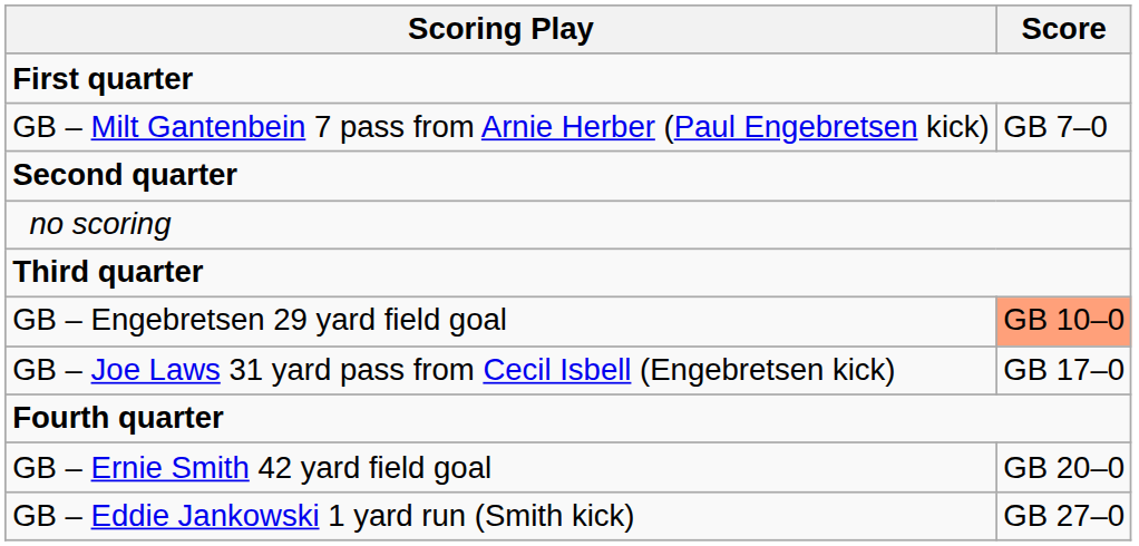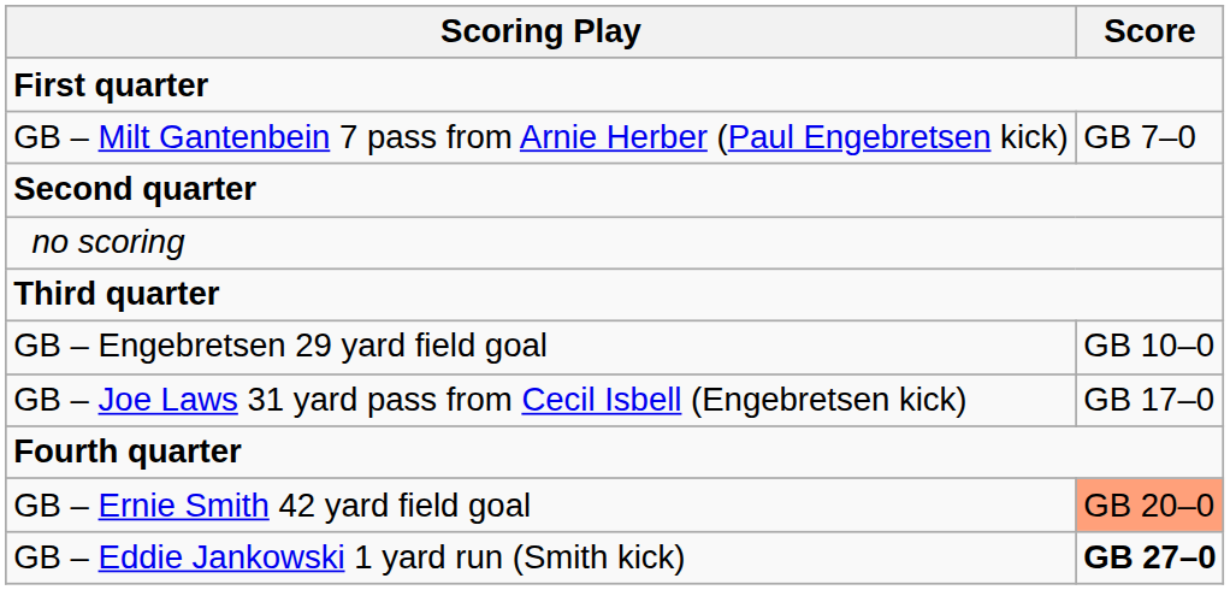GB – Engebretsen 29 yard field goal | Score: lightsalmon background -> no background
GB – Ernie Smith 42 yard field goal | Score: no background -> lightsalmon background
GB – Eddie Jankowski 1 yard run (Smith kick) | Score: normal -> bold
